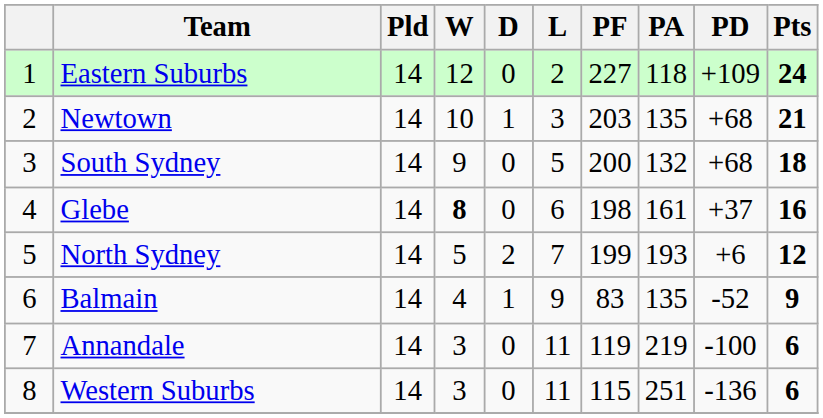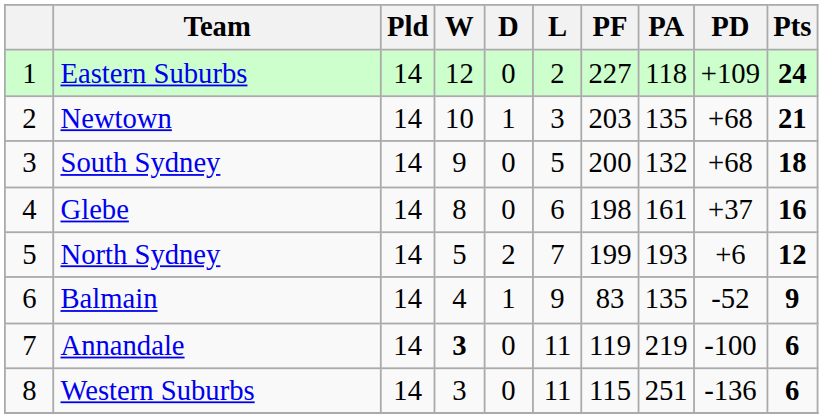Glebe | W: bold -> normal
Annandale | W: normal -> bold
